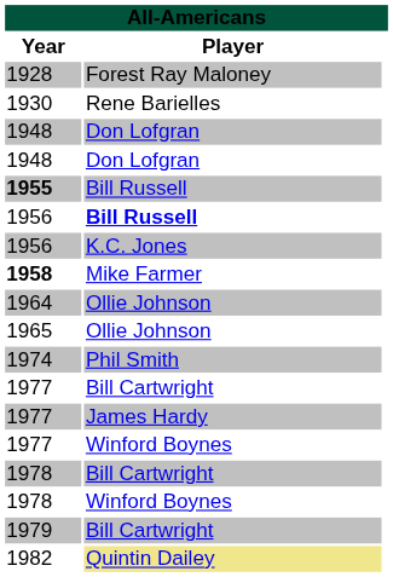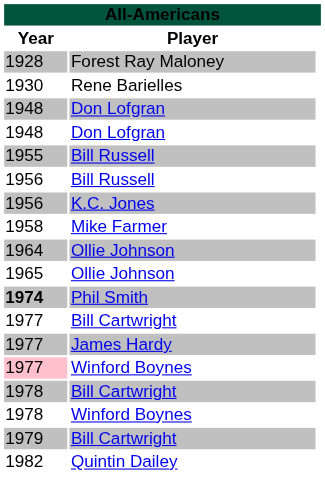1955 | Year: bold -> normal
1956 / Bill Russell | Player: bold -> normal
1958 | Year: bold -> normal
1974 | Year: normal -> bold
1977 / Winford Boynes | Year: no background -> pink background
1982 | Player: khaki background -> no background
